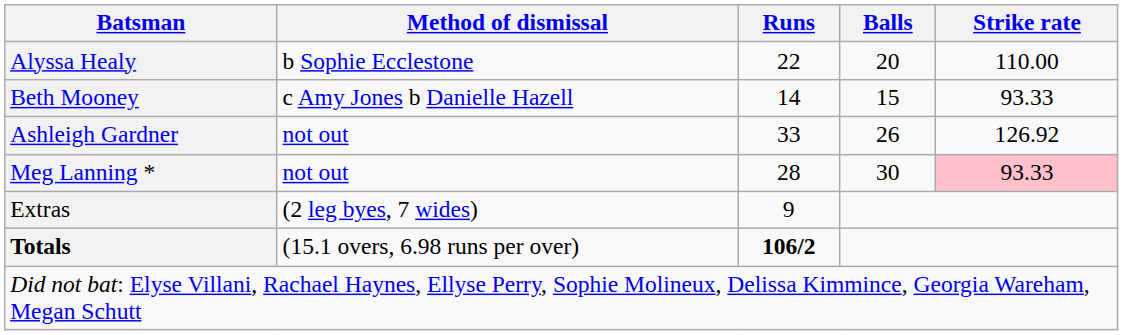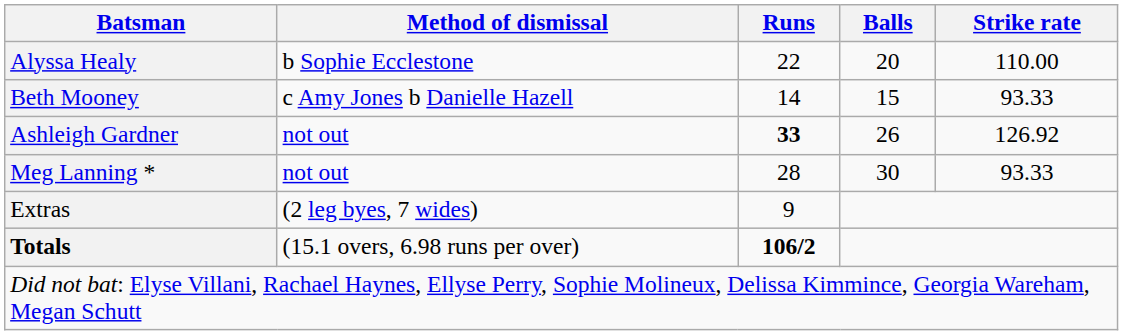Ashleigh Gardner | Runs: normal -> bold
Meg Lanning * | Strike rate: pink background -> no background
